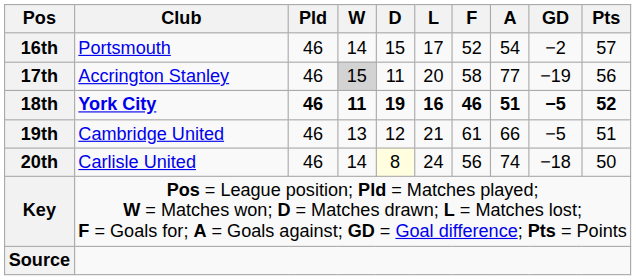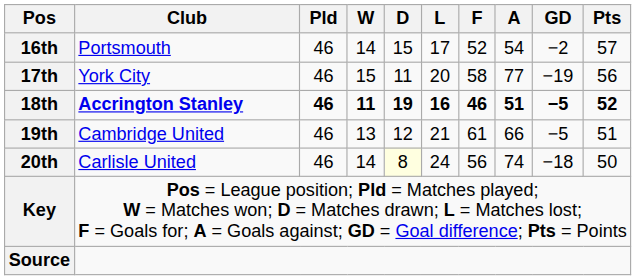17th | Club: Accrington Stanley -> York City
17th | W: lightgrey background -> no background
18th | Club: York City -> Accrington Stanley
